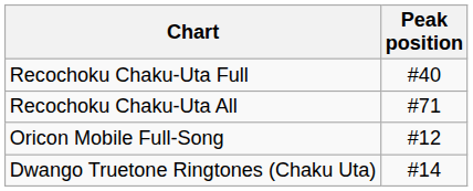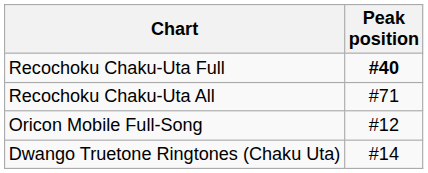Recochoku Chaku-Uta Full | Peak position: normal -> bold
